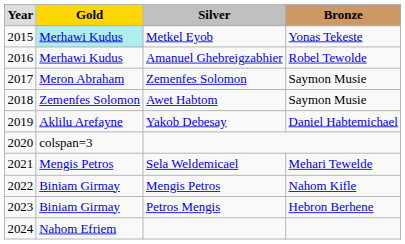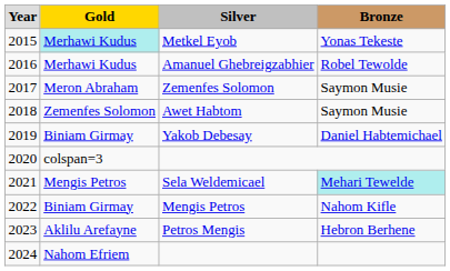Yakob Debesay | Gold: Aklilu Arefayne -> Biniam Girmay
Sela Weldemicael | Bronze: no background -> paleturquoise background
Petros Mengis | Gold: Biniam Girmay -> Aklilu Arefayne
